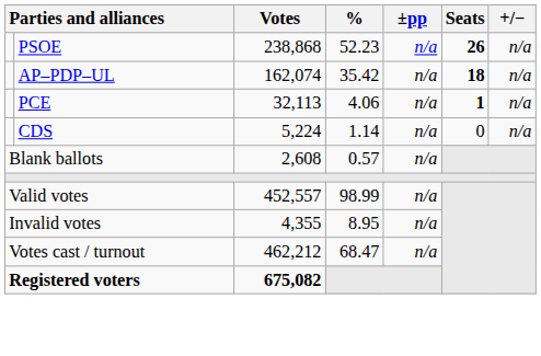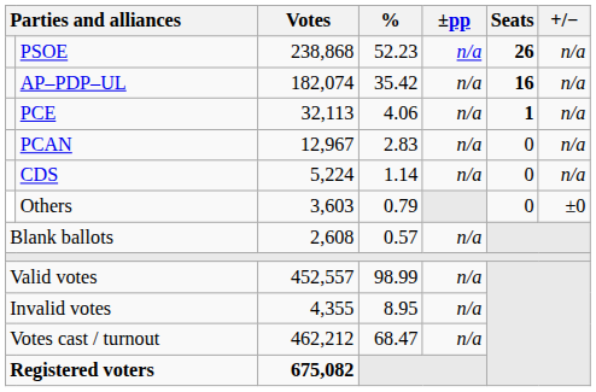AP–PDP–UL | Votes: 162,074 -> 182,074
AP–PDP–UL | Seats: 18 -> 16
+ row: PCAN | 12,967 | 2.83 | n/a | 0 | n/a
+ row: Others | 3,603 | 0.79 | 0 | ±0
